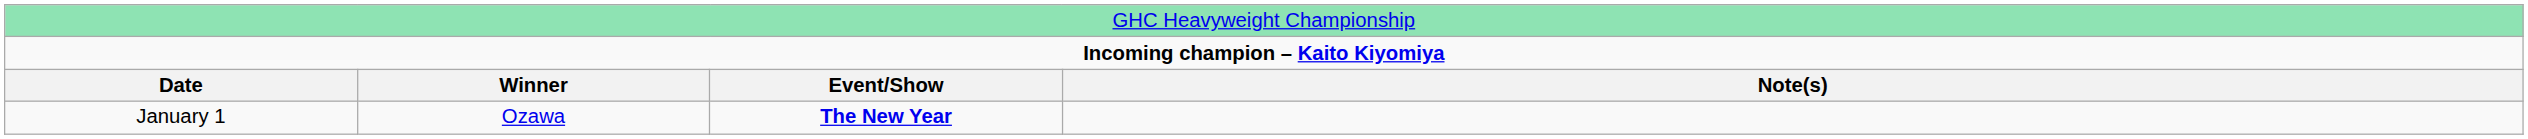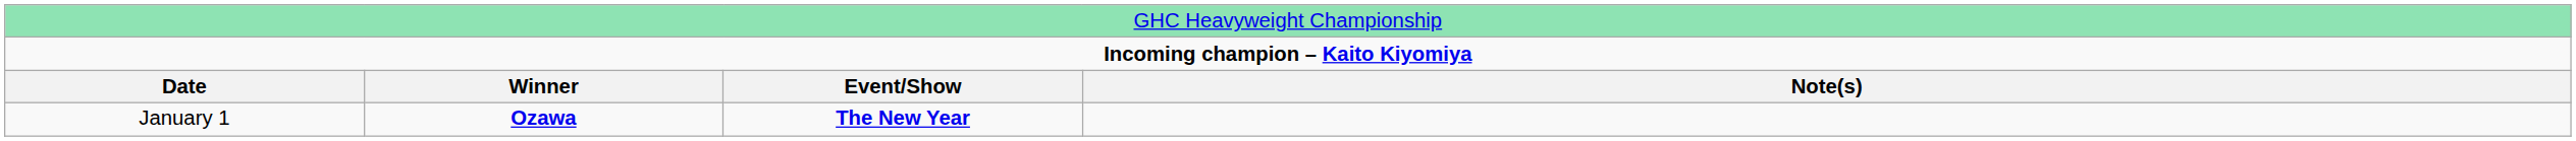January 1 | column 2: normal -> bold
